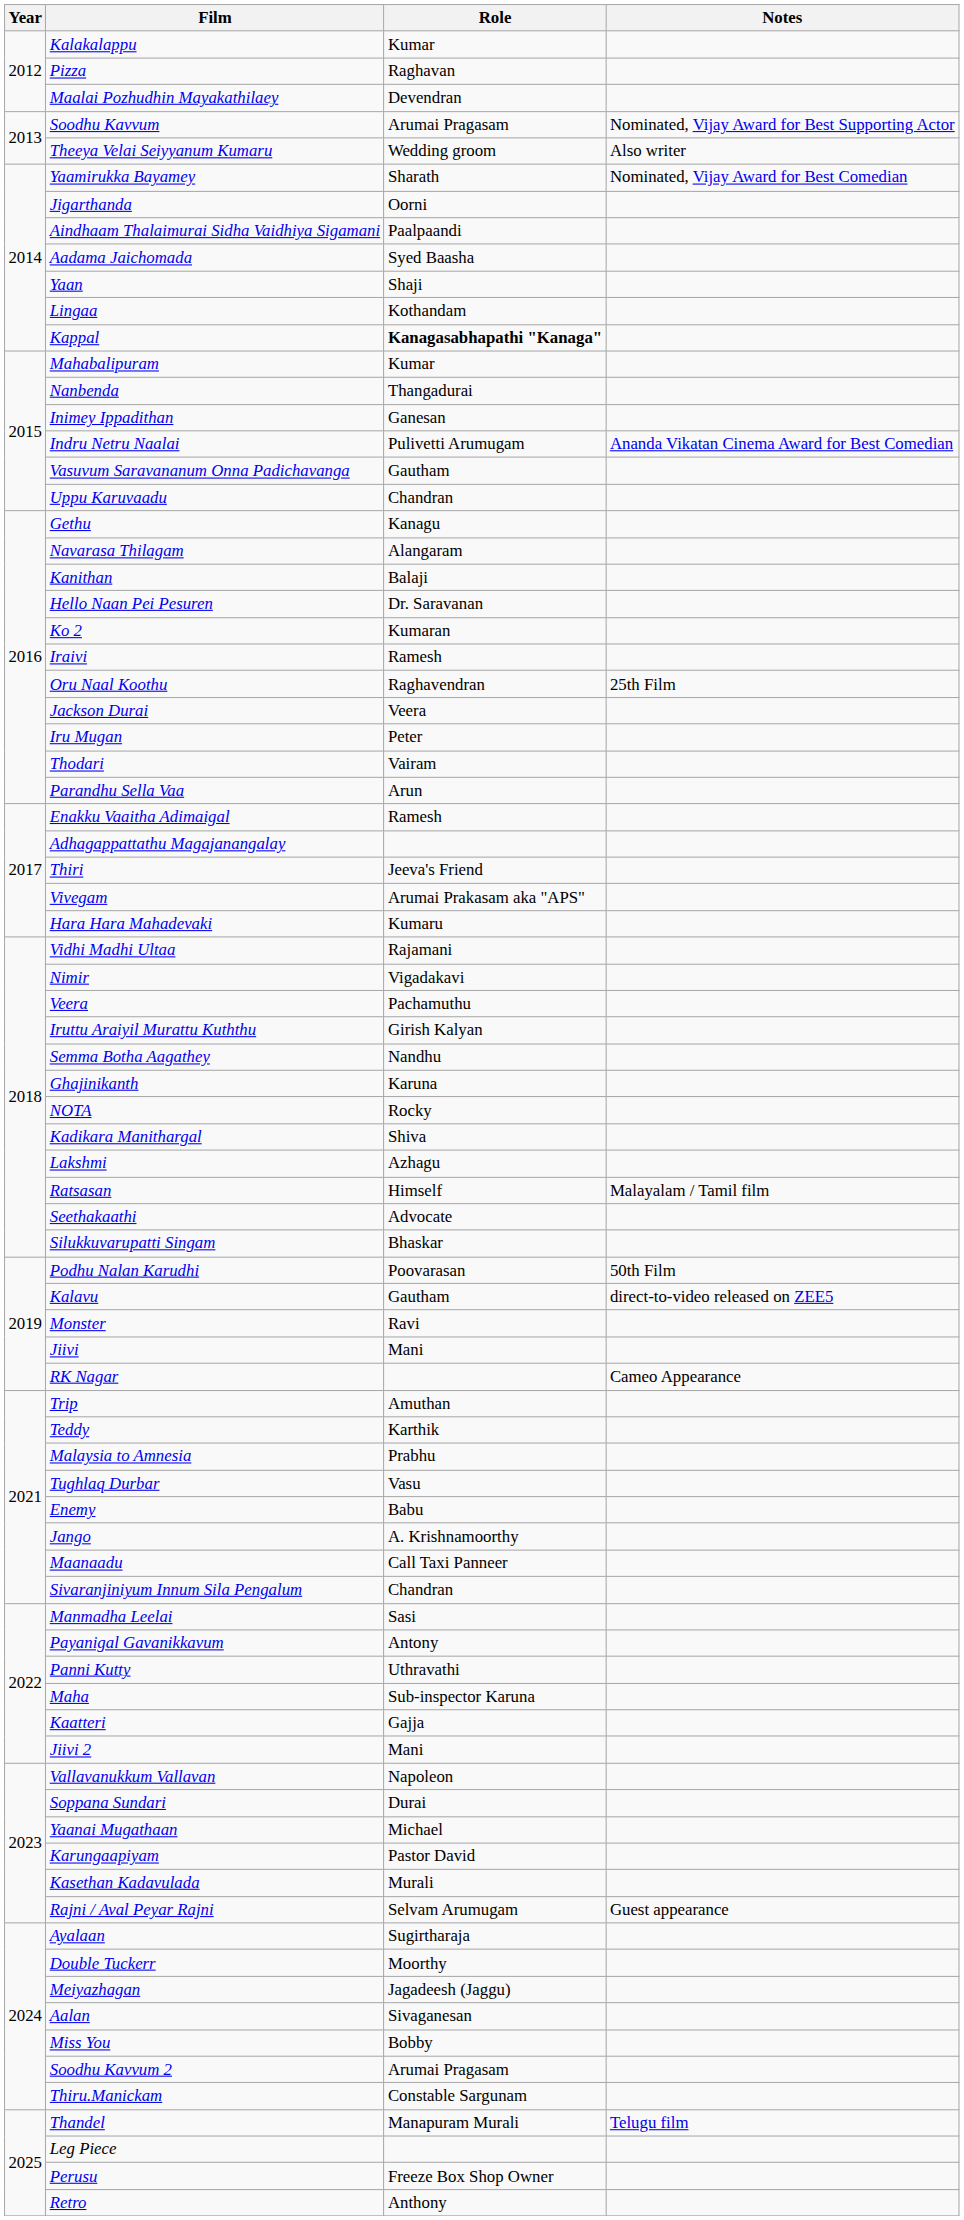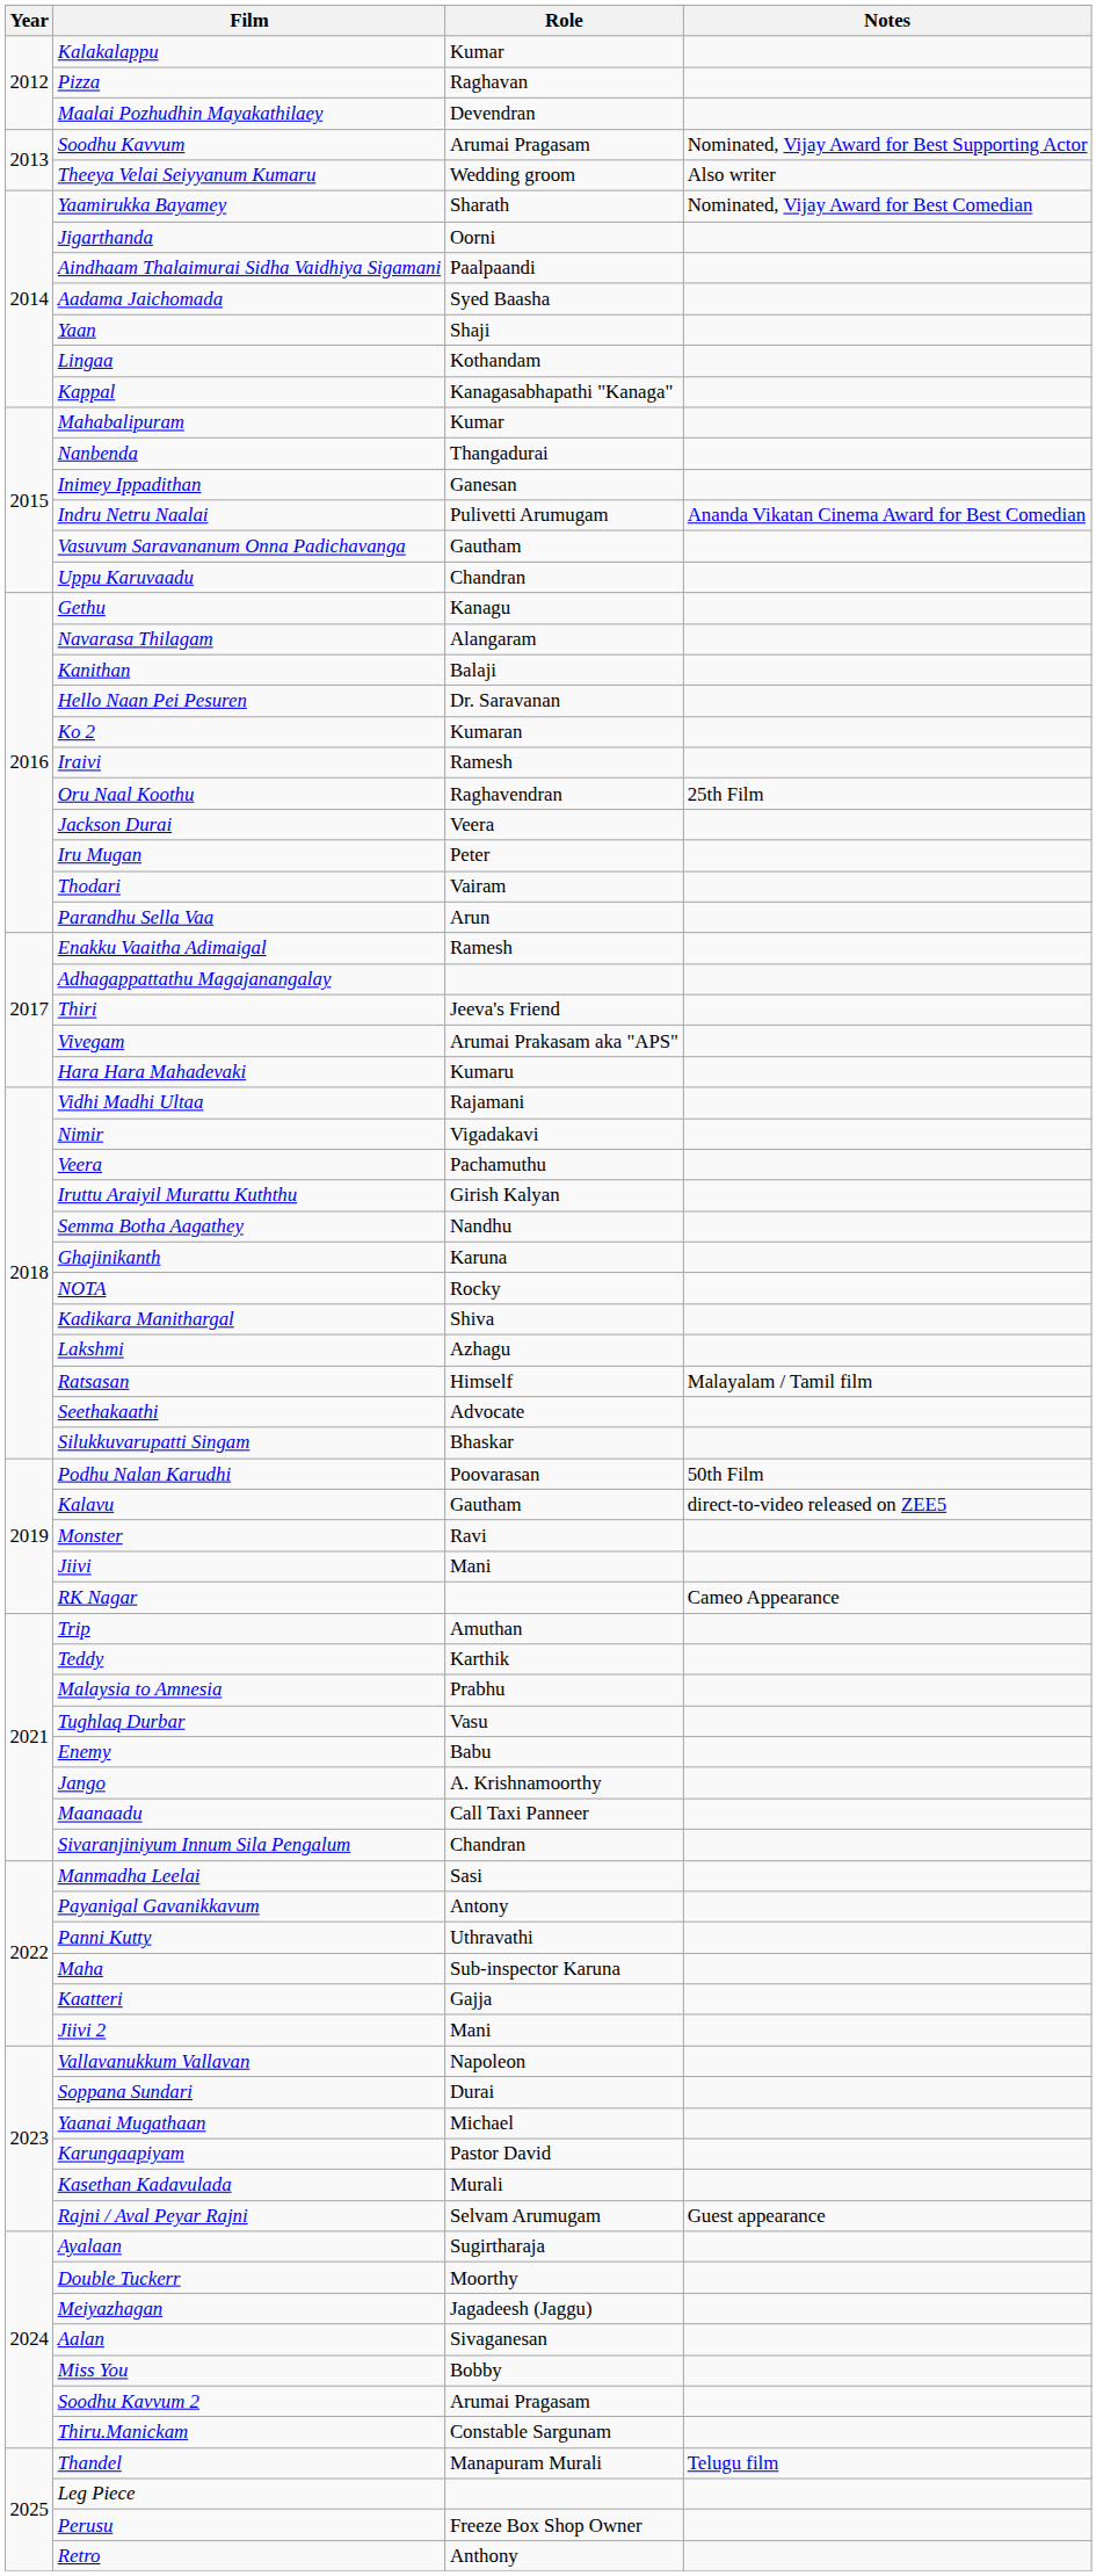Kappal | Role: bold -> normal
